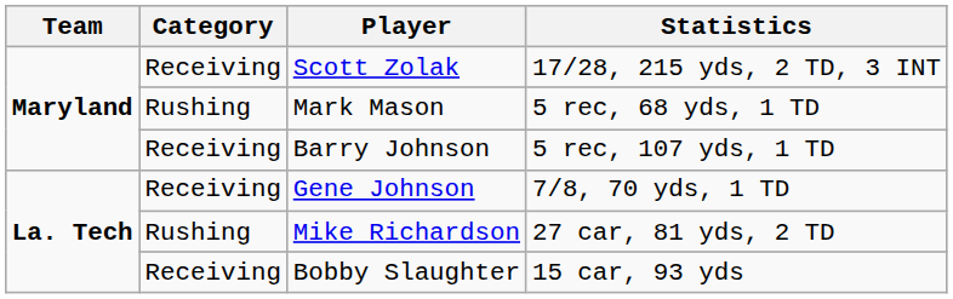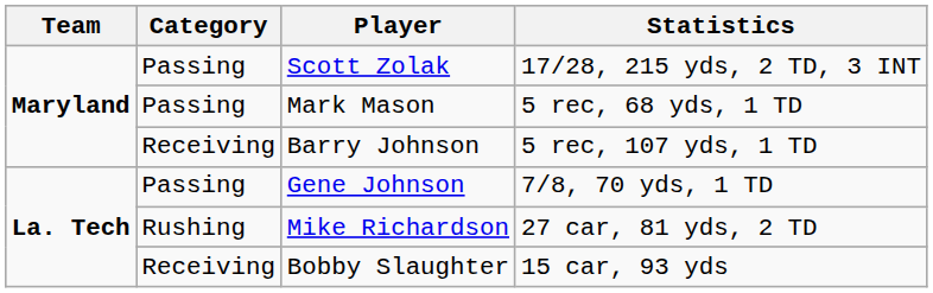Scott Zolak | Category: Receiving -> Passing
Mark Mason | Category: Rushing -> Passing
Gene Johnson | Category: Receiving -> Passing
